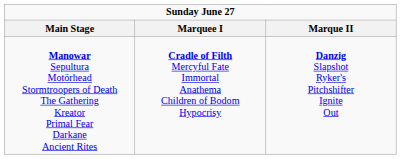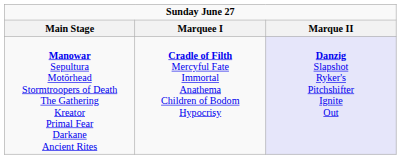row 3 | Marque II: no background -> lavender background
